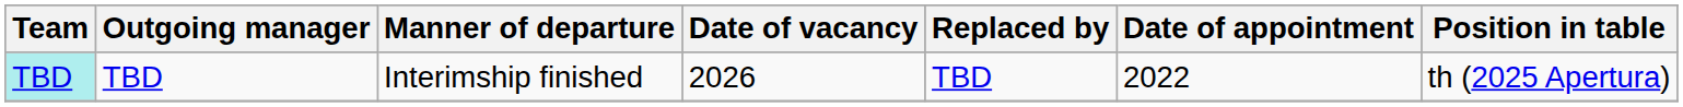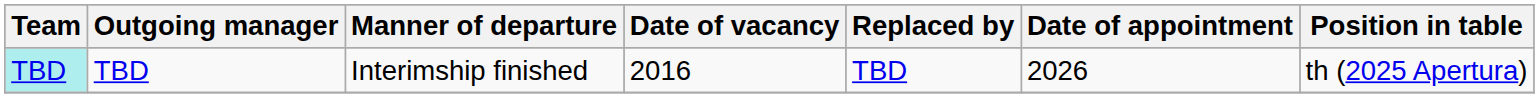row 2 | Date of vacancy: 2026 -> 2016
row 2 | Date of appointment: 2022 -> 2026
